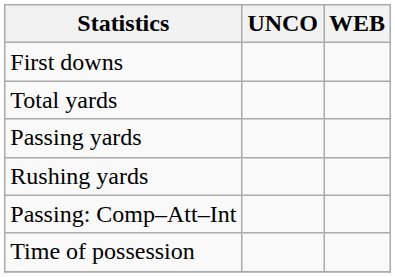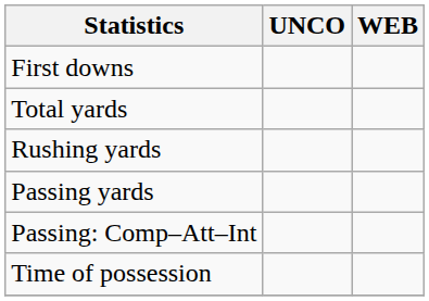rows swapped: Rushing yards <-> Passing yards
